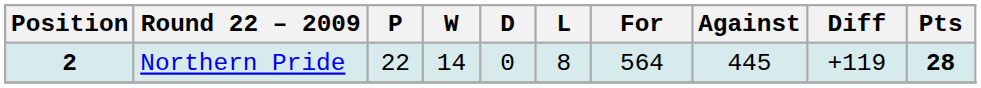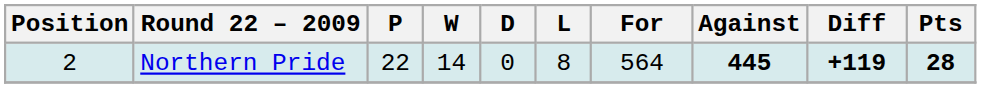Northern Pride | Position: bold -> normal
Northern Pride | Against: normal -> bold
Northern Pride | Diff: normal -> bold
